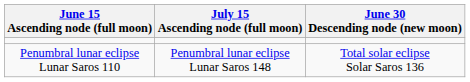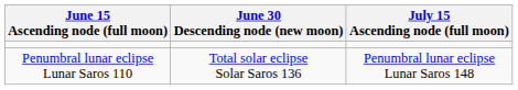columns swapped: June 30 Descending node (new moon) <-> July 15 Ascending node (full moon)
